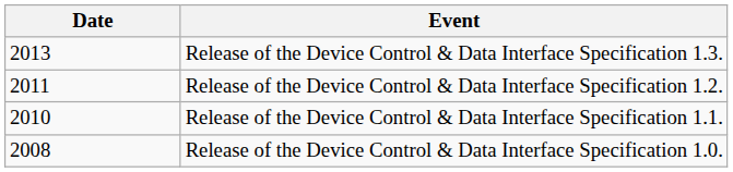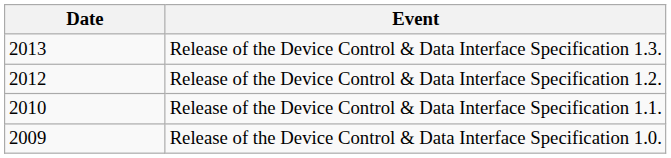row 3 | Date: 2011 -> 2012
row 5 | Date: 2008 -> 2009
